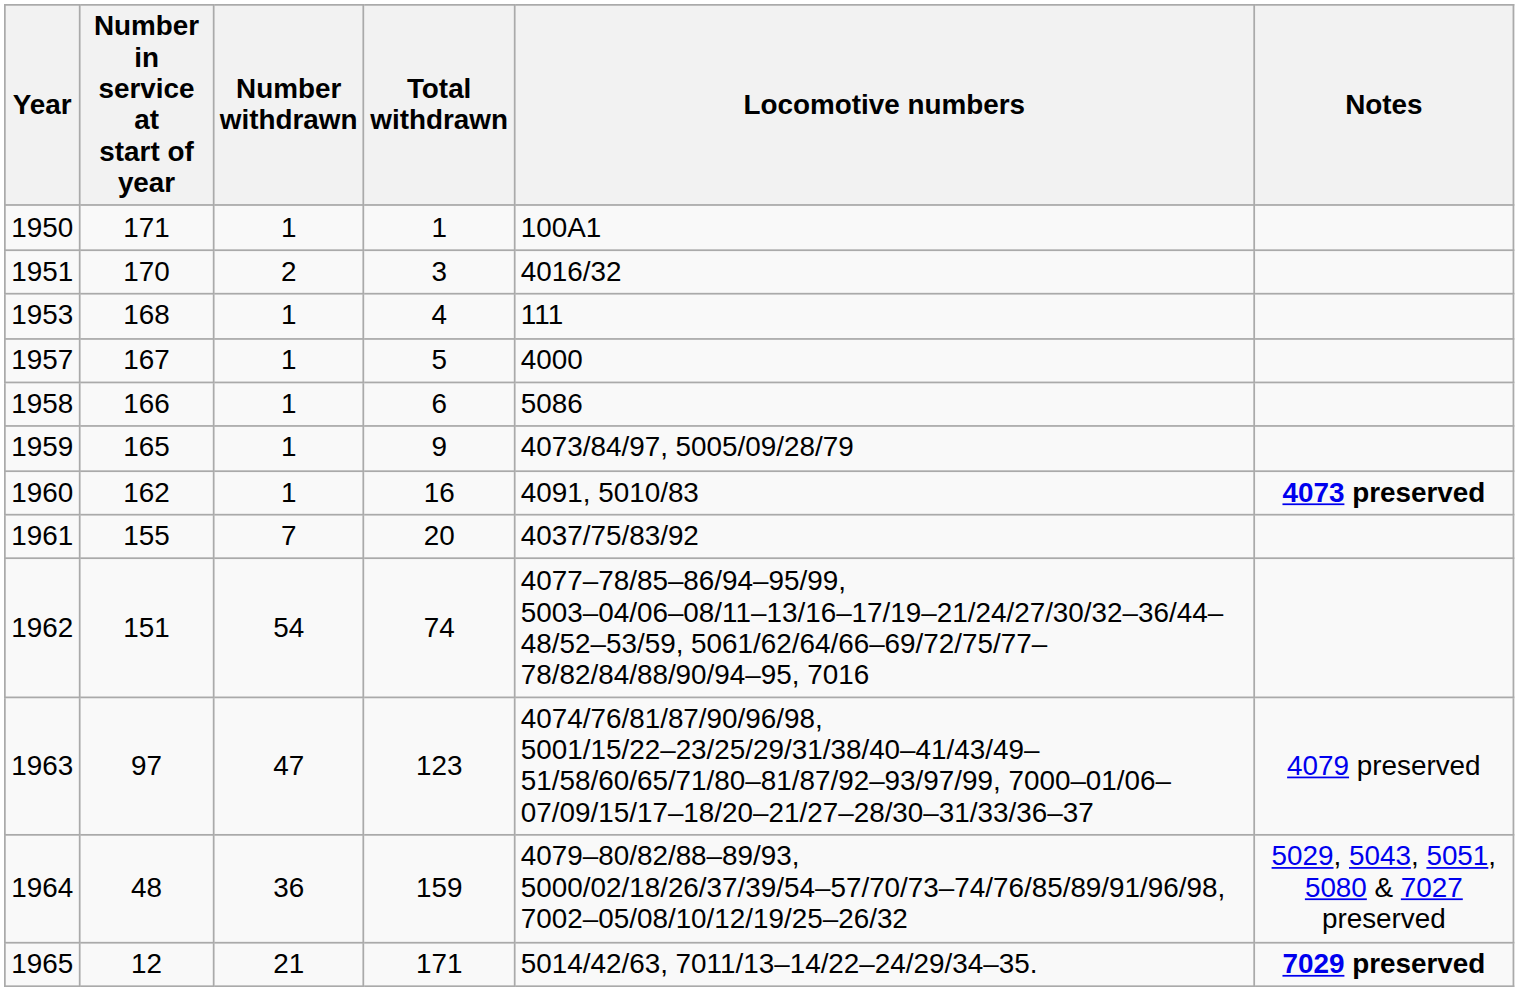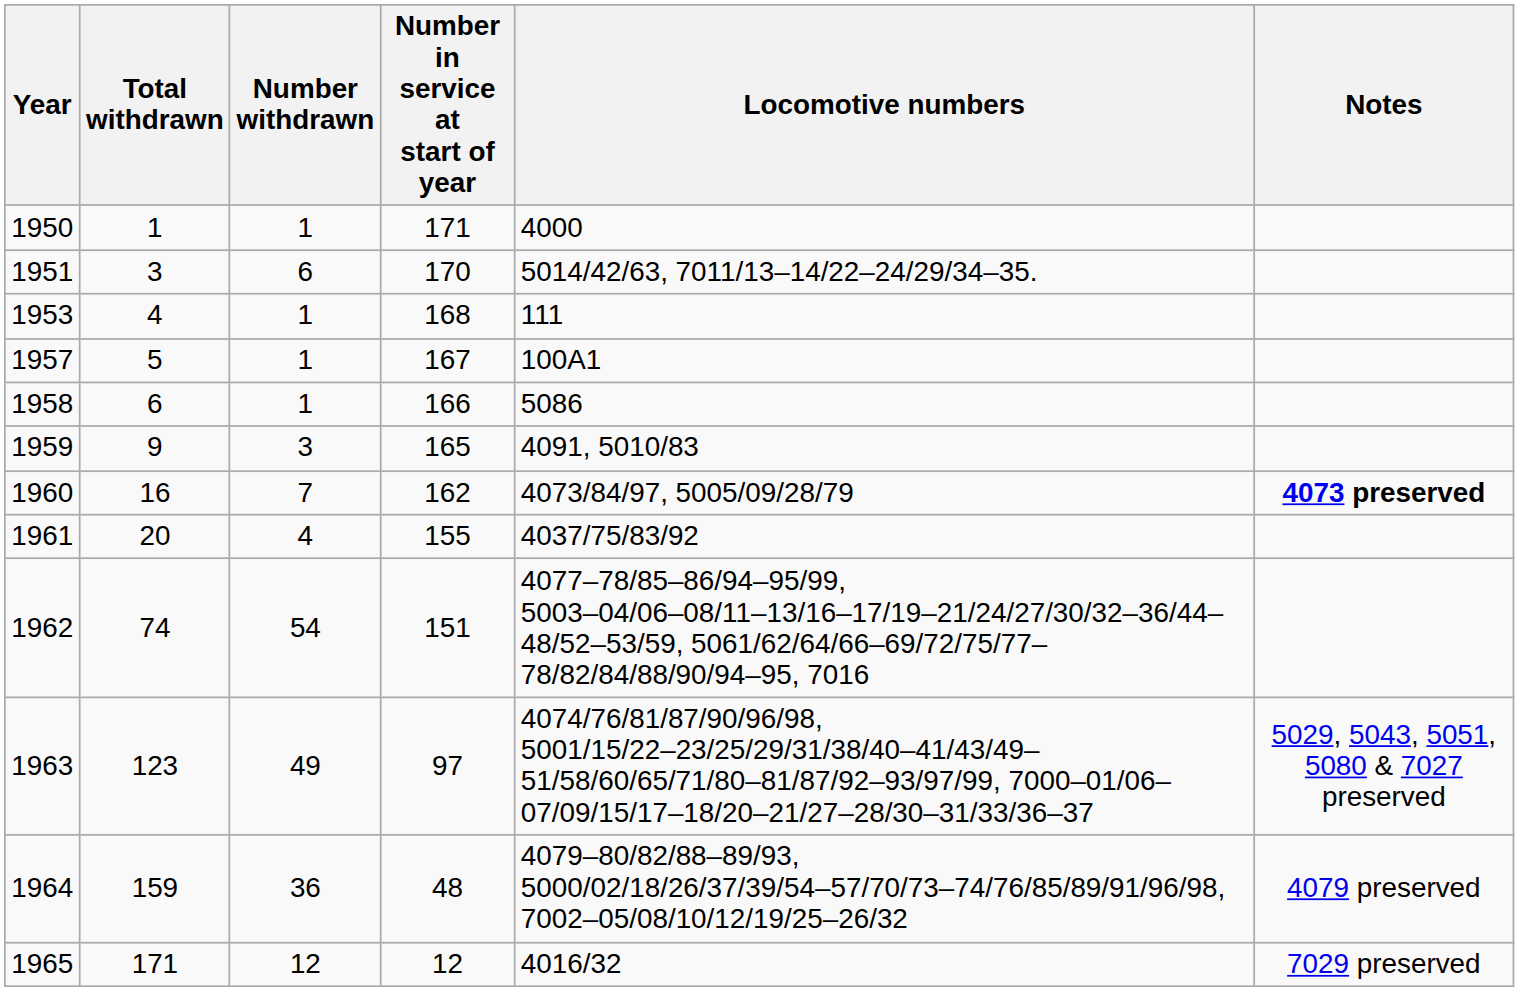columns swapped: Number in service at start of year <-> Total withdrawn
1950 | Locomotive numbers: 100A1 -> 4000
1951 | Number withdrawn: 2 -> 6
1951 | Locomotive numbers: 4016/32 -> 5014/42/63, 7011/13–14/22–24/29/34–35.
1957 | Locomotive numbers: 4000 -> 100A1
1959 | Number withdrawn: 1 -> 3
1959 | Locomotive numbers: 4073/84/97, 5005/09/28/79 -> 4091, 5010/83
1960 | Number withdrawn: 1 -> 7
1960 | Locomotive numbers: 4091, 5010/83 -> 4073/84/97, 5005/09/28/79
1961 | Number withdrawn: 7 -> 4
1963 | Number withdrawn: 47 -> 49
1963 | Notes: 4079 preserved -> 5029, 5043, 5051, 5080 & 7027 preserved
1964 | Notes: 5029, 5043, 5051, 5080 & 7027 preserved -> 4079 preserved
1965 | Number withdrawn: 21 -> 12
1965 | Locomotive numbers: 5014/42/63, 7011/13–14/22–24/29/34–35. -> 4016/32
1965 | Notes: bold -> normal
